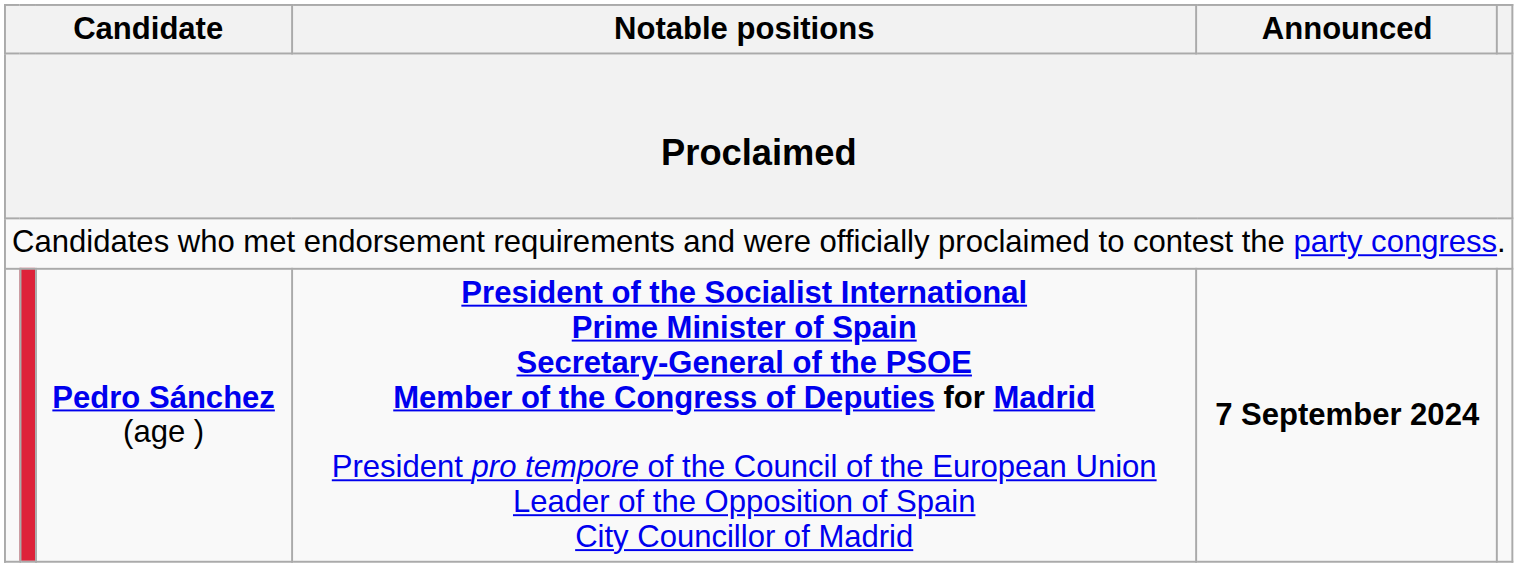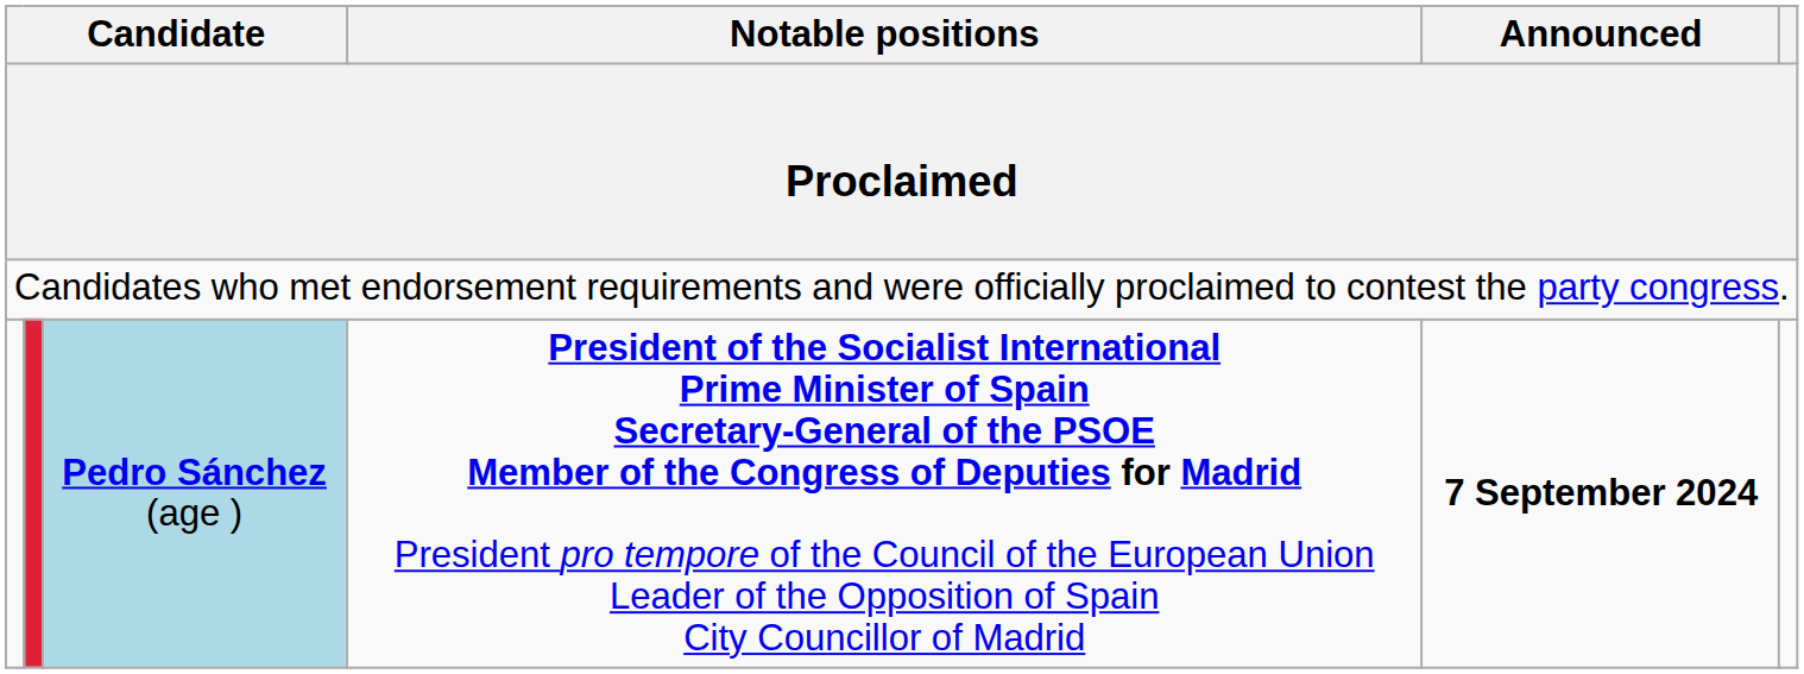row 4 | column 3: no background -> lightblue background
